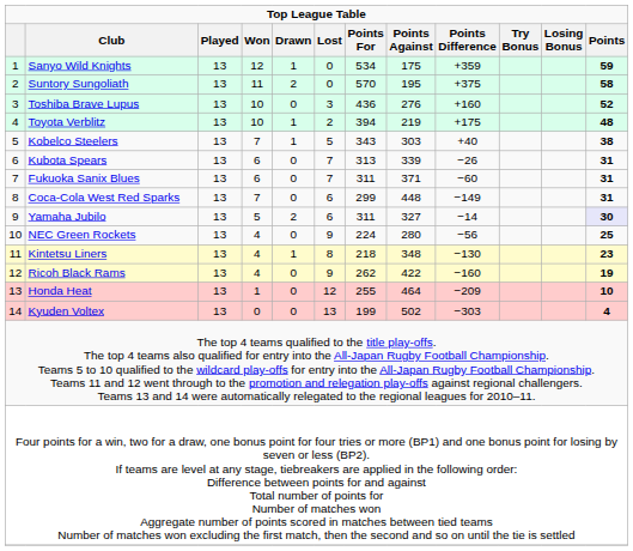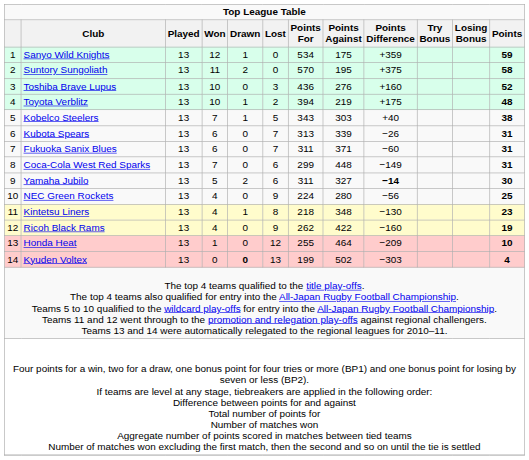Yamaha Jubilo | Points Difference: normal -> bold
Yamaha Jubilo | Points: lavender background -> no background
Kyuden Voltex | Drawn: normal -> bold
